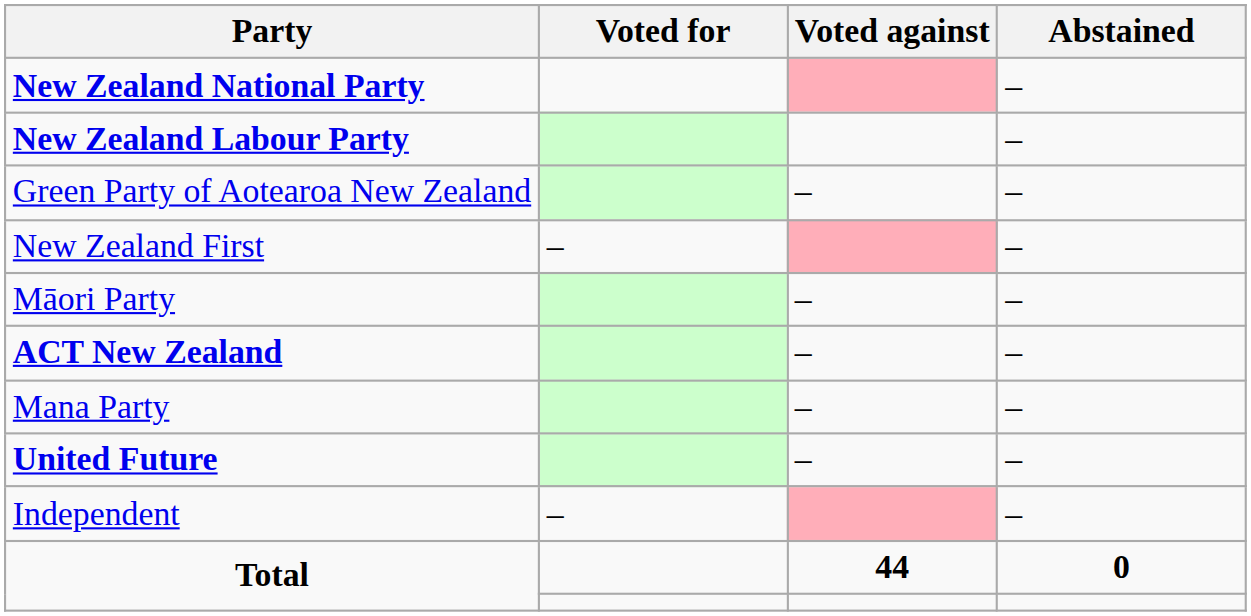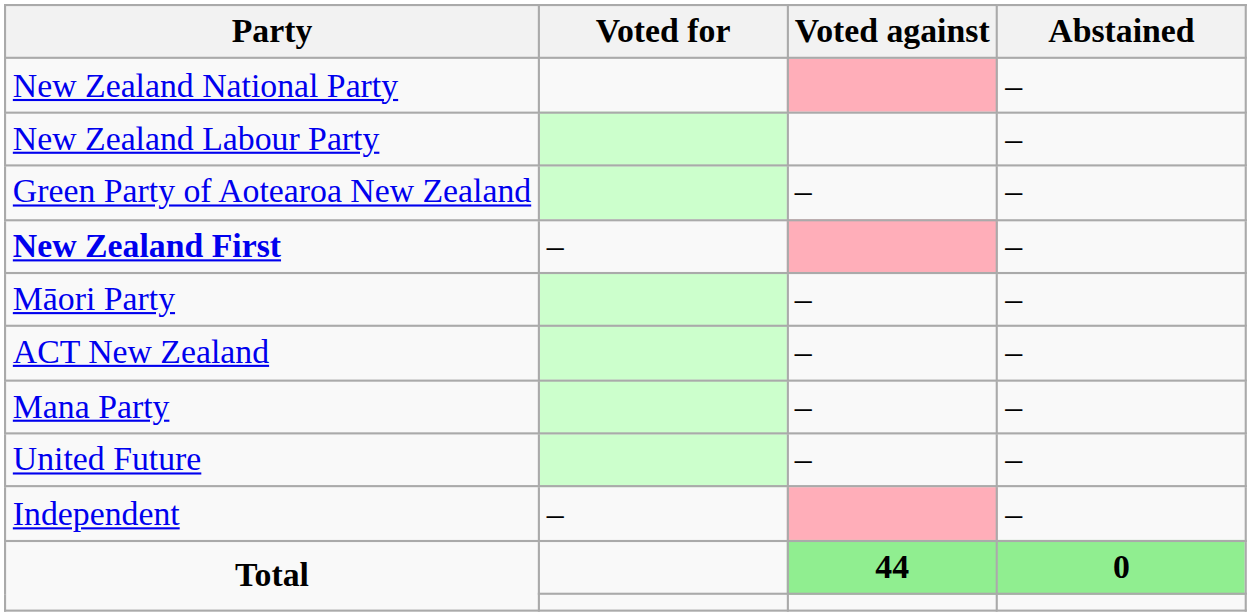New Zealand National Party | Party: bold -> normal
New Zealand Labour Party | Party: bold -> normal
New Zealand First | Party: normal -> bold
ACT New Zealand | Party: bold -> normal
United Future | Party: bold -> normal
Total / 44 | Voted against: no background -> lightgreen background
Total / 44 | Abstained: no background -> lightgreen background
